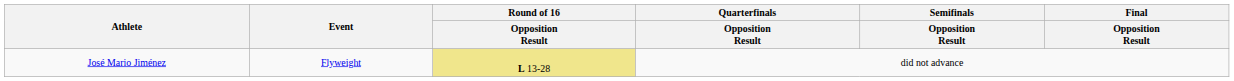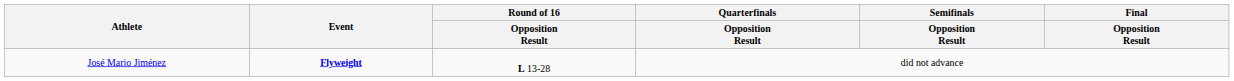José Mario Jiménez | Event: normal -> bold
José Mario Jiménez | Round of 16 / Opposition Result: khaki background -> no background
